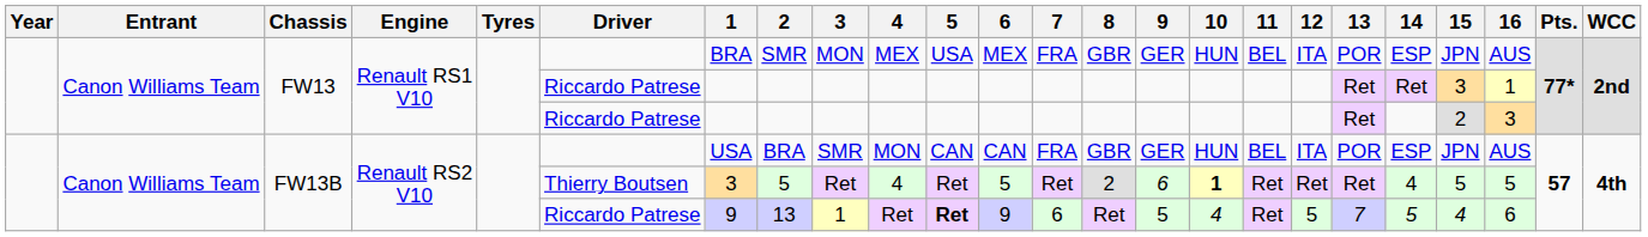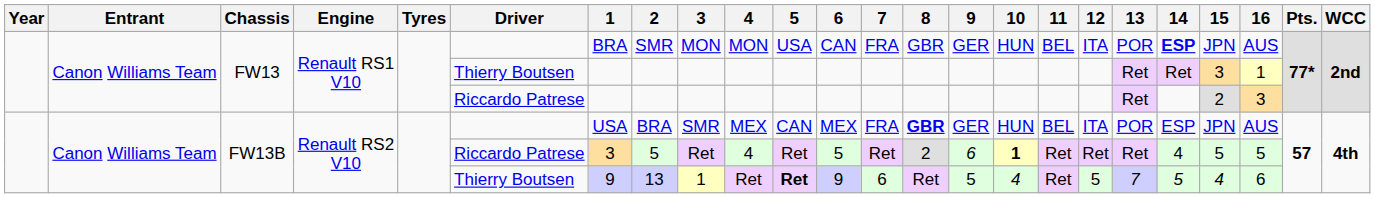row 2 | 4: MEX -> MON
row 2 | 6: MEX -> CAN
row 2 | 14: normal -> bold
row 3 | Driver: Riccardo Patrese -> Thierry Boutsen
row 5 | 4: MON -> MEX
row 5 | 6: CAN -> MEX
row 5 | 8: normal -> bold
row 6 | Driver: Thierry Boutsen -> Riccardo Patrese
row 7 | Driver: Riccardo Patrese -> Thierry Boutsen
